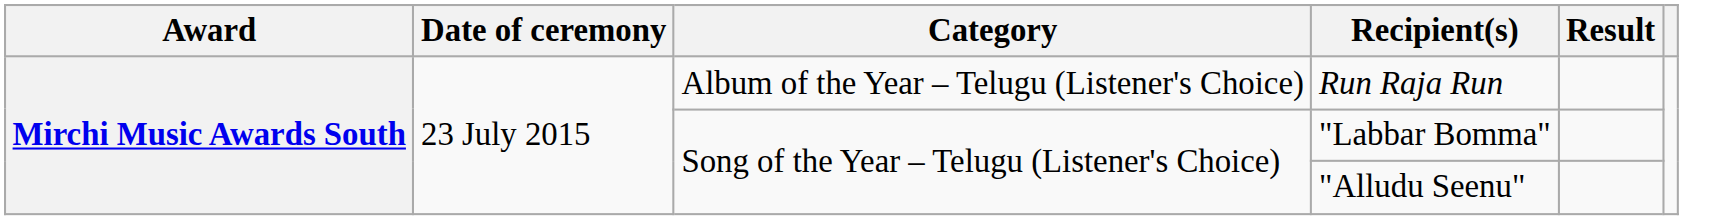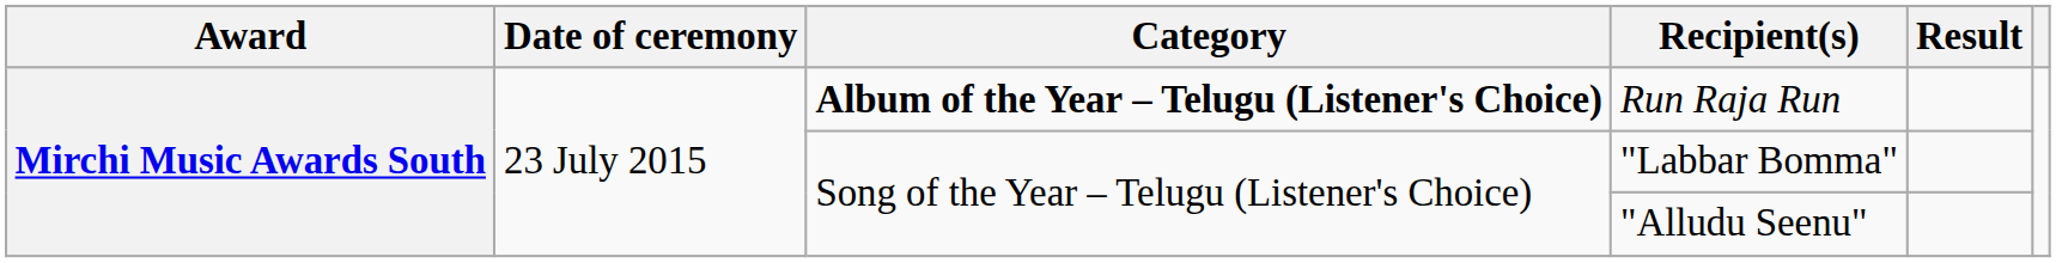Run Raja Run | Category: normal -> bold
